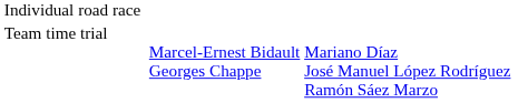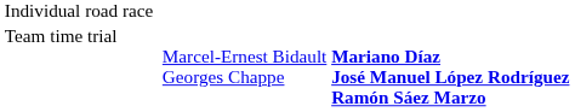Team time trial | column 3: normal -> bold
